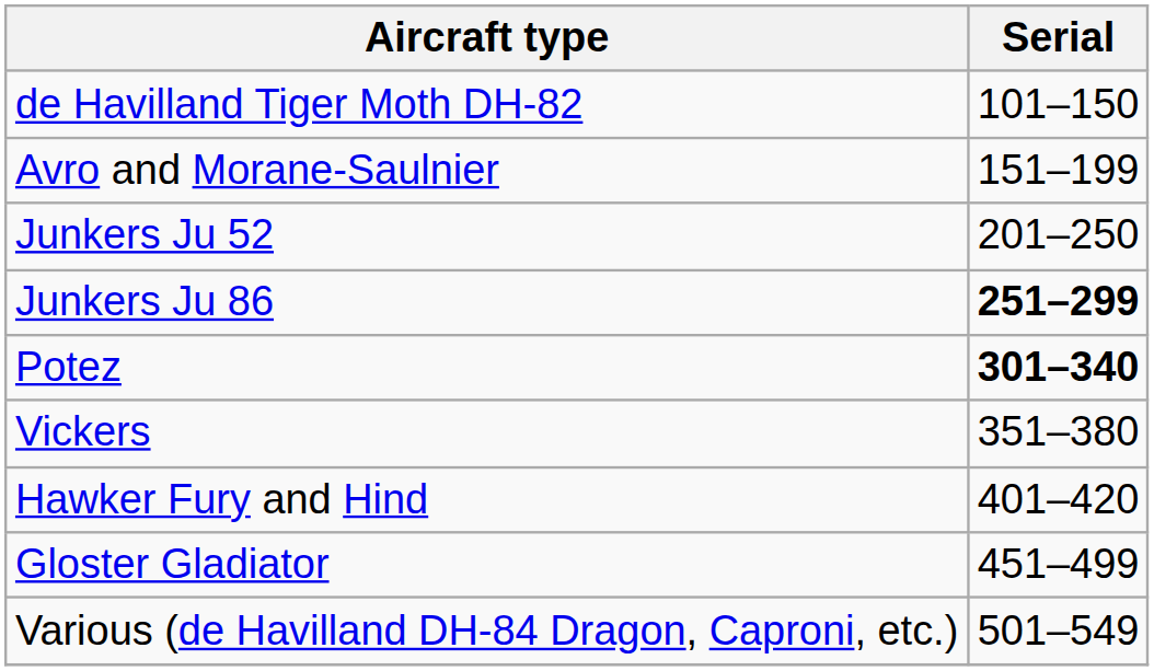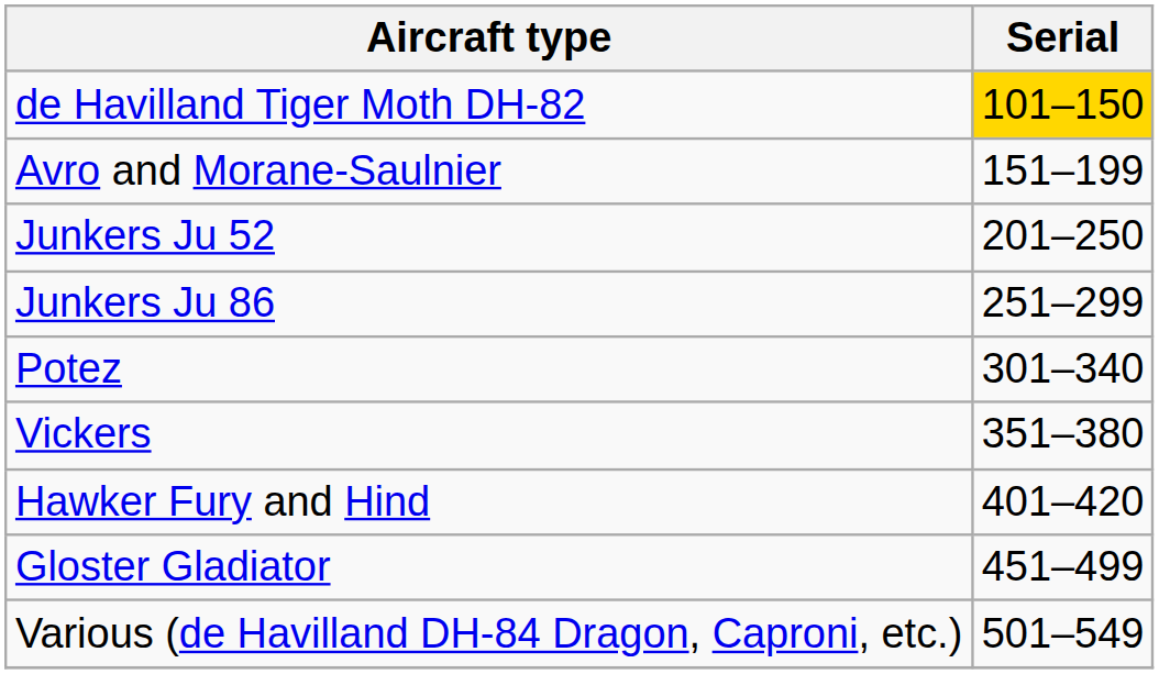de Havilland Tiger Moth DH-82 | Serial: no background -> gold background
Junkers Ju 86 | Serial: bold -> normal
Potez | Serial: bold -> normal
